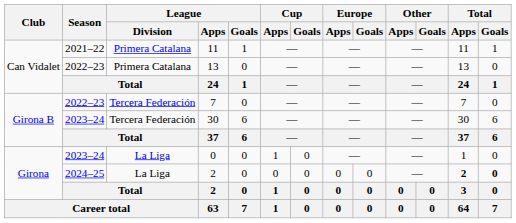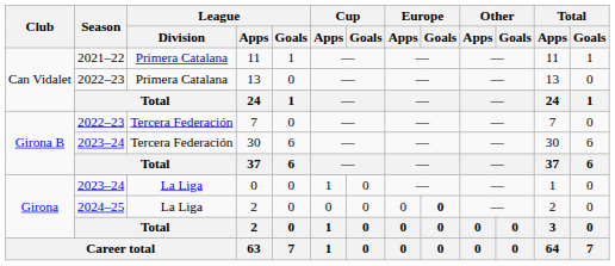2024–25 / 2 | Europe / Goals: normal -> bold
2024–25 / 2 | Total / Apps: bold -> normal
2024–25 / 2 | Total / Goals: bold -> normal
